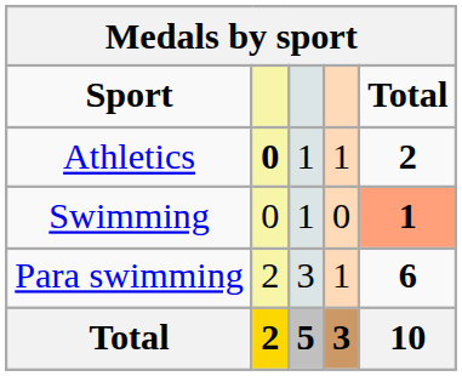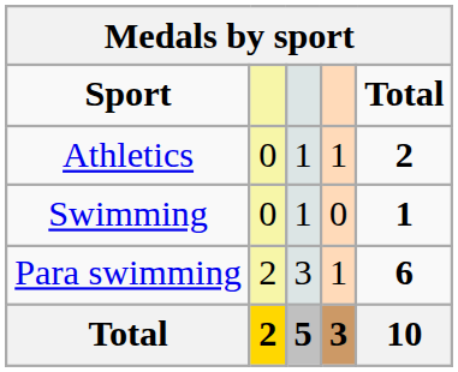Athletics | column 2: bold -> normal
Swimming | Total: lightsalmon background -> no background
